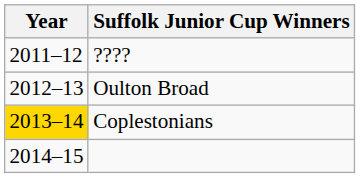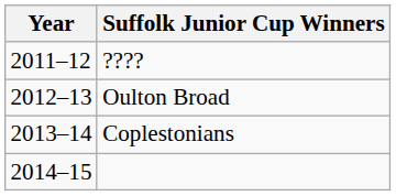Coplestonians | Year: gold background -> no background
